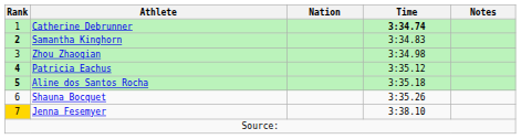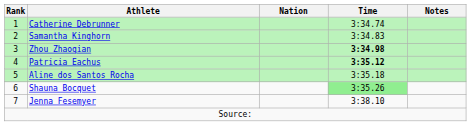Catherine Debrunner | Time: bold -> normal
Samantha Kinghorn | Rank: bold -> normal
Zhou Zhaoqian | Time: normal -> bold
Patricia Eachus | Rank: bold -> normal
Patricia Eachus | Time: normal -> bold
Aline dos Santos Rocha | Rank: bold -> normal
Shauna Bocquet | Time: no background -> lightgreen background
Jenna Fesemyer | Rank: gold background -> no background
